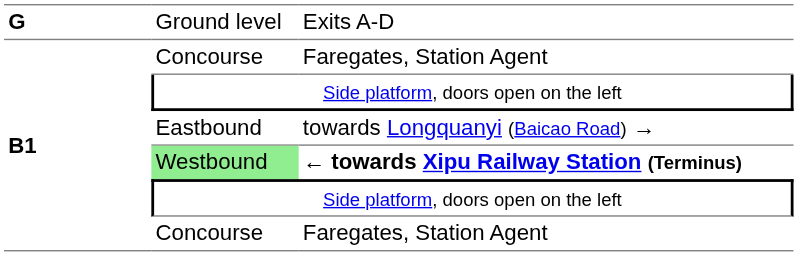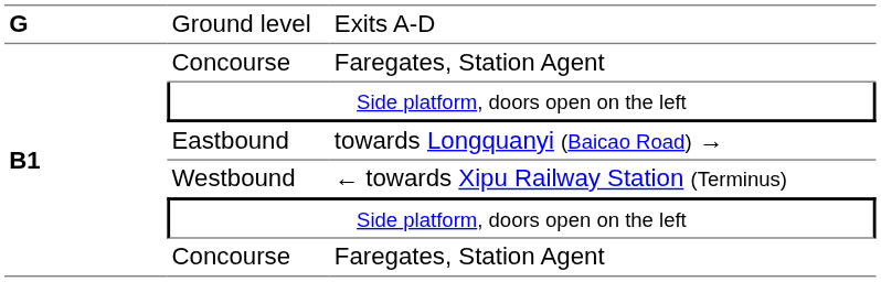Westbound | column 2: lightgreen background -> no background
Westbound | column 3: bold -> normal
